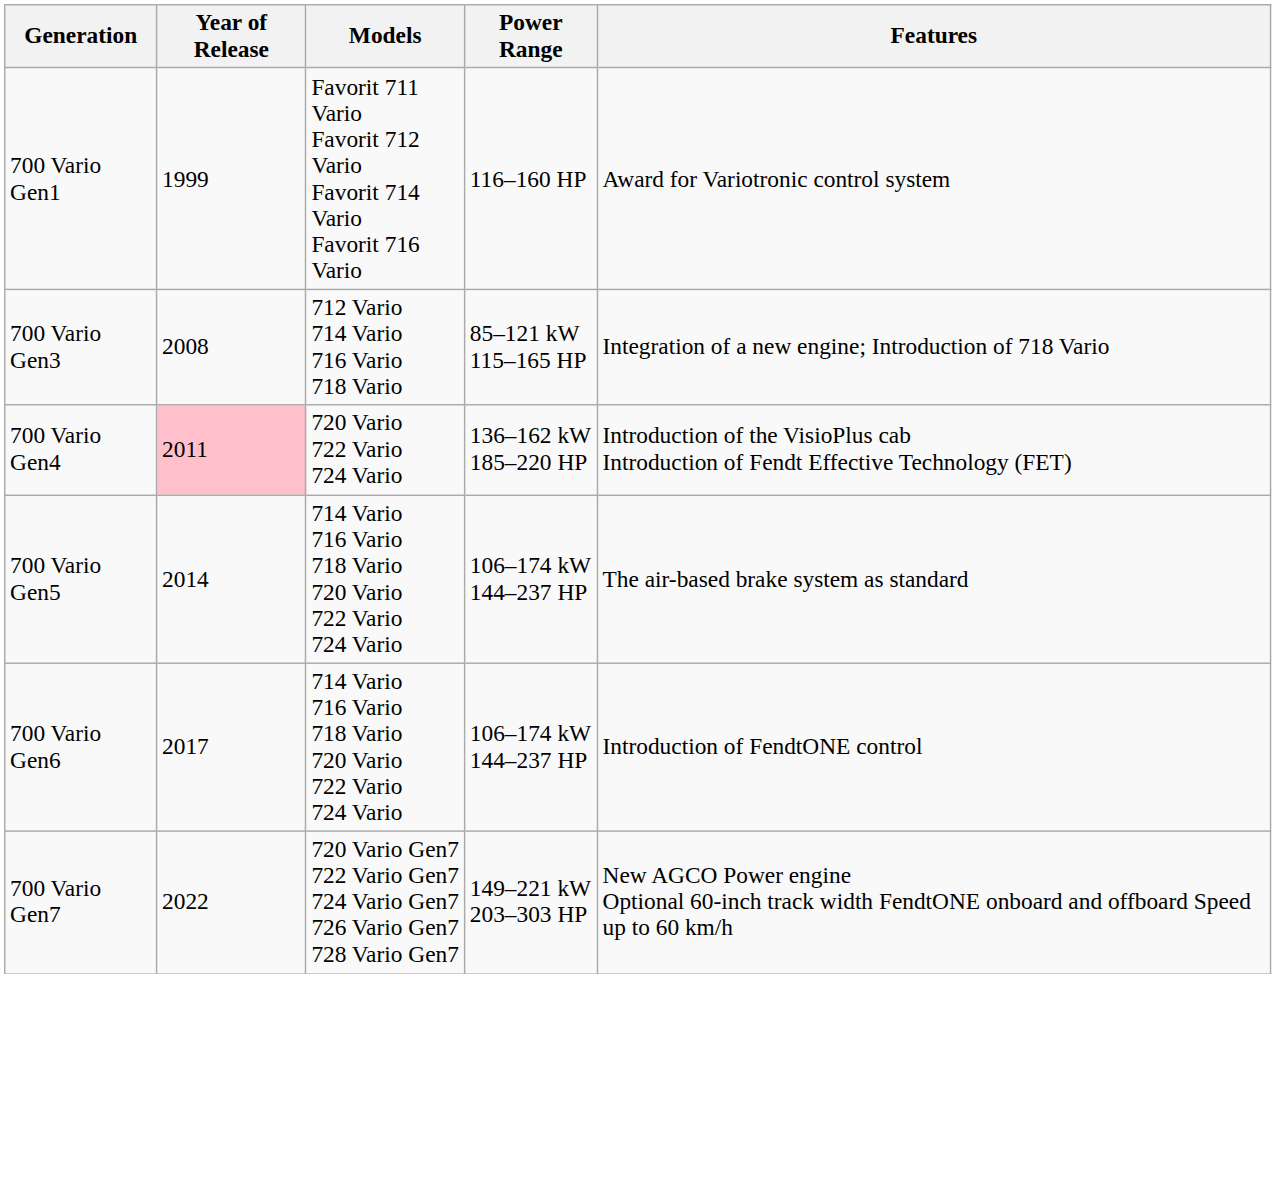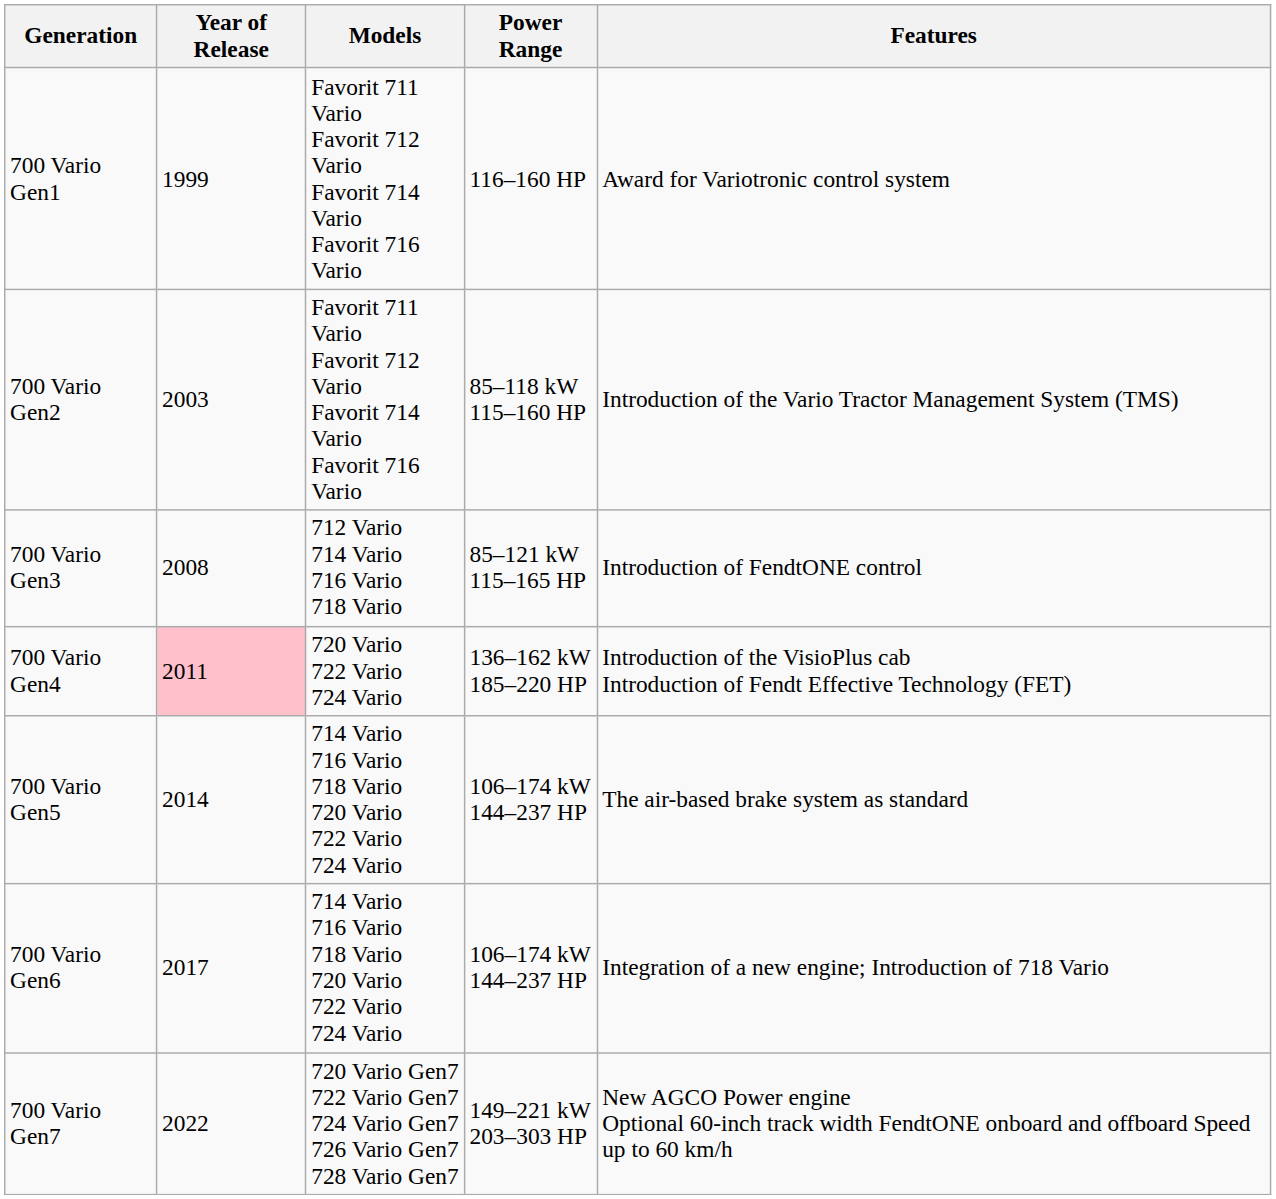+ row: 700 Vario Gen2 | 2003 | Favorit 711 Vario Favorit 712 Vario Favorit 714 Vario Favorit 716 Vario | 85–118 kW 115–160 HP | Introduction of the Vario Tractor Management System (TMS)
700 Vario Gen3 | Features: Integration of a new engine; Introduction of 718 Vario -> Introduction of FendtONE control
700 Vario Gen6 | Features: Introduction of FendtONE control -> Integration of a new engine; Introduction of 718 Vario
